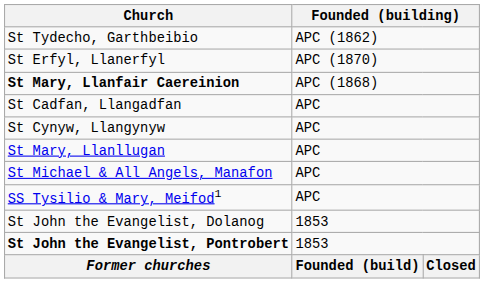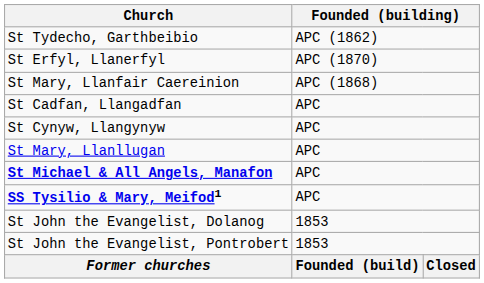St Mary, Llanfair Caereinion | Church: bold -> normal
St Michael & All Angels, Manafon | Church: normal -> bold
SS Tysilio & Mary, Meifod1 | Church: normal -> bold
St John the Evangelist, Pontrobert | Church: bold -> normal
